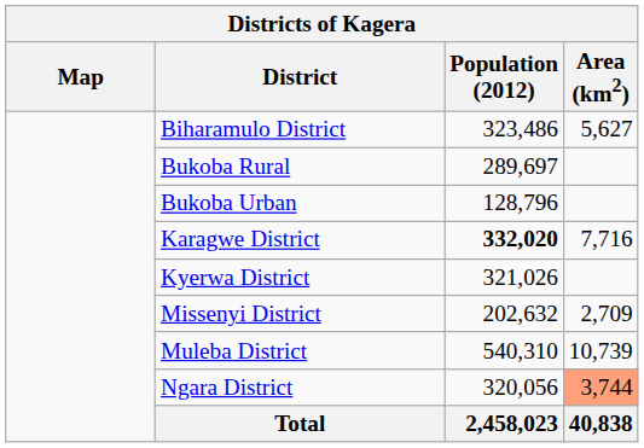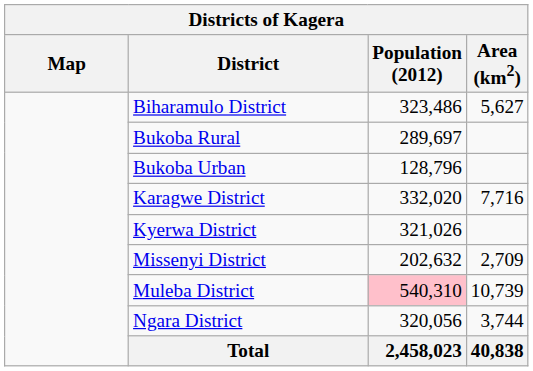Karagwe District | Population (2012): bold -> normal
Muleba District | Population (2012): no background -> pink background
Ngara District | Area (km2): lightsalmon background -> no background
